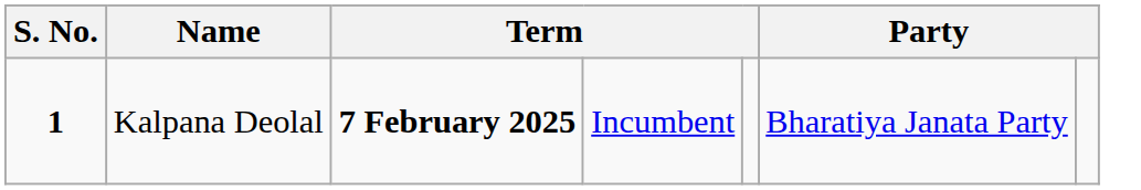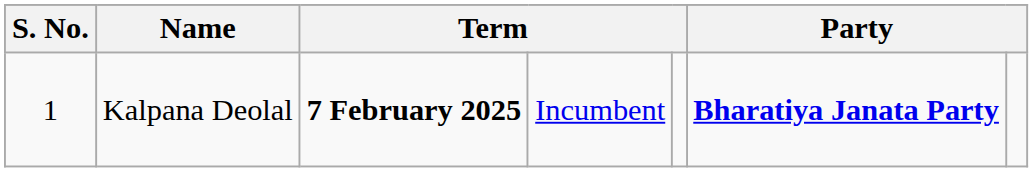Kalpana Deolal | S. No.: bold -> normal
Kalpana Deolal | column 6: normal -> bold
